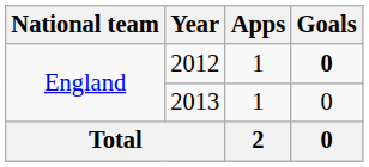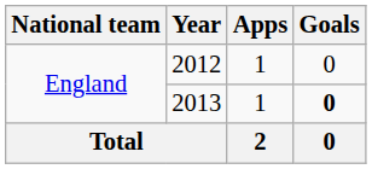2012 | Goals: bold -> normal
2013 | Goals: normal -> bold
